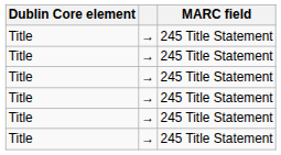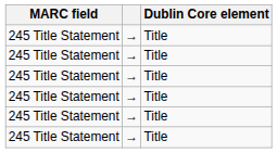columns swapped: Dublin Core element <-> MARC field
